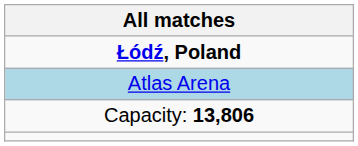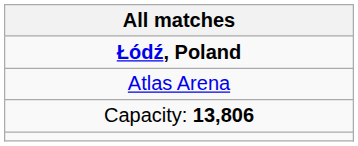row 3 | column 1: lightblue background -> no background
